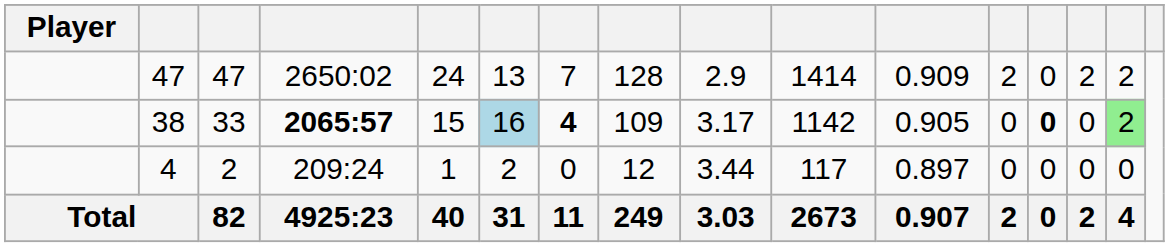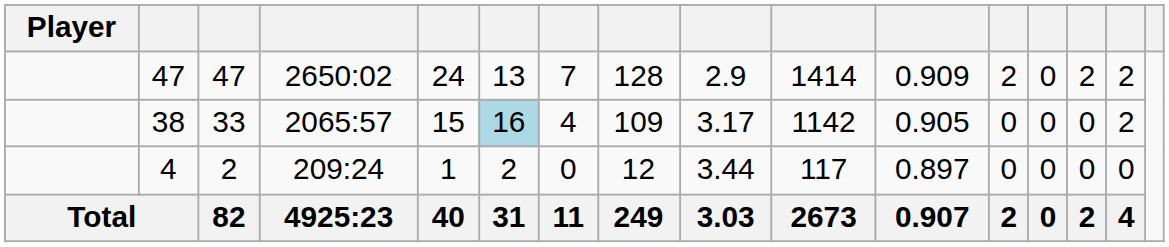38 | column 4: bold -> normal
38 | column 7: bold -> normal
38 | column 13: bold -> normal
38 | column 15: lightgreen background -> no background
